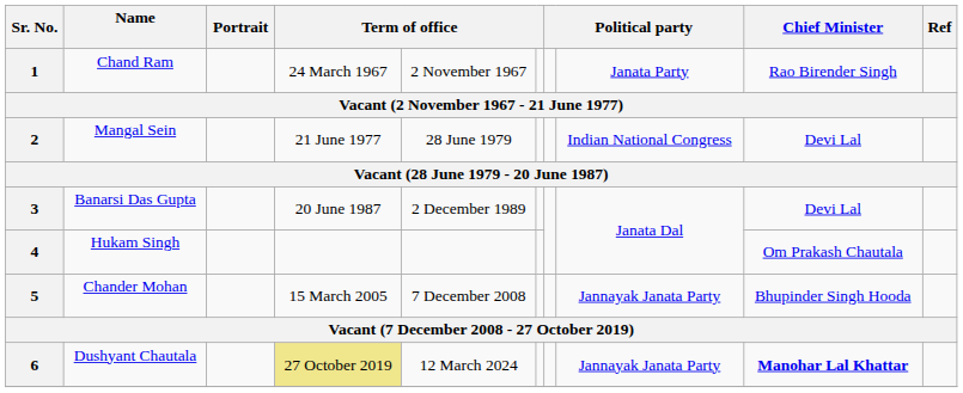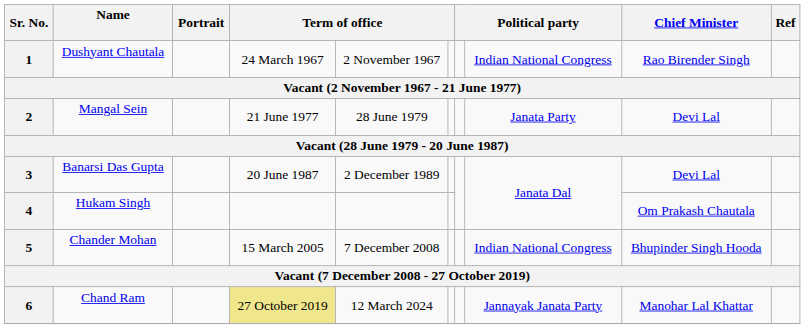1 | Name: Chand Ram -> Dushyant Chautala
1 | column 8: Janata Party -> Indian National Congress
2 | column 8: Indian National Congress -> Janata Party
5 | column 8: Jannayak Janata Party -> Indian National Congress
6 | Name: Dushyant Chautala -> Chand Ram
6 | Chief Minister: bold -> normal
